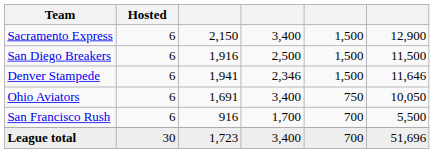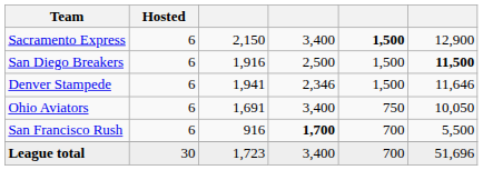Sacramento Express | column 5: normal -> bold
San Diego Breakers | column 6: normal -> bold
San Francisco Rush | column 4: normal -> bold
